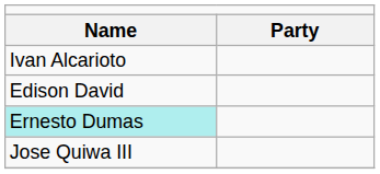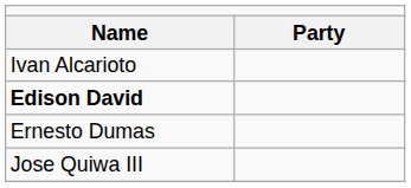Edison David | column 1: normal -> bold
Ernesto Dumas | column 1: paleturquoise background -> no background
